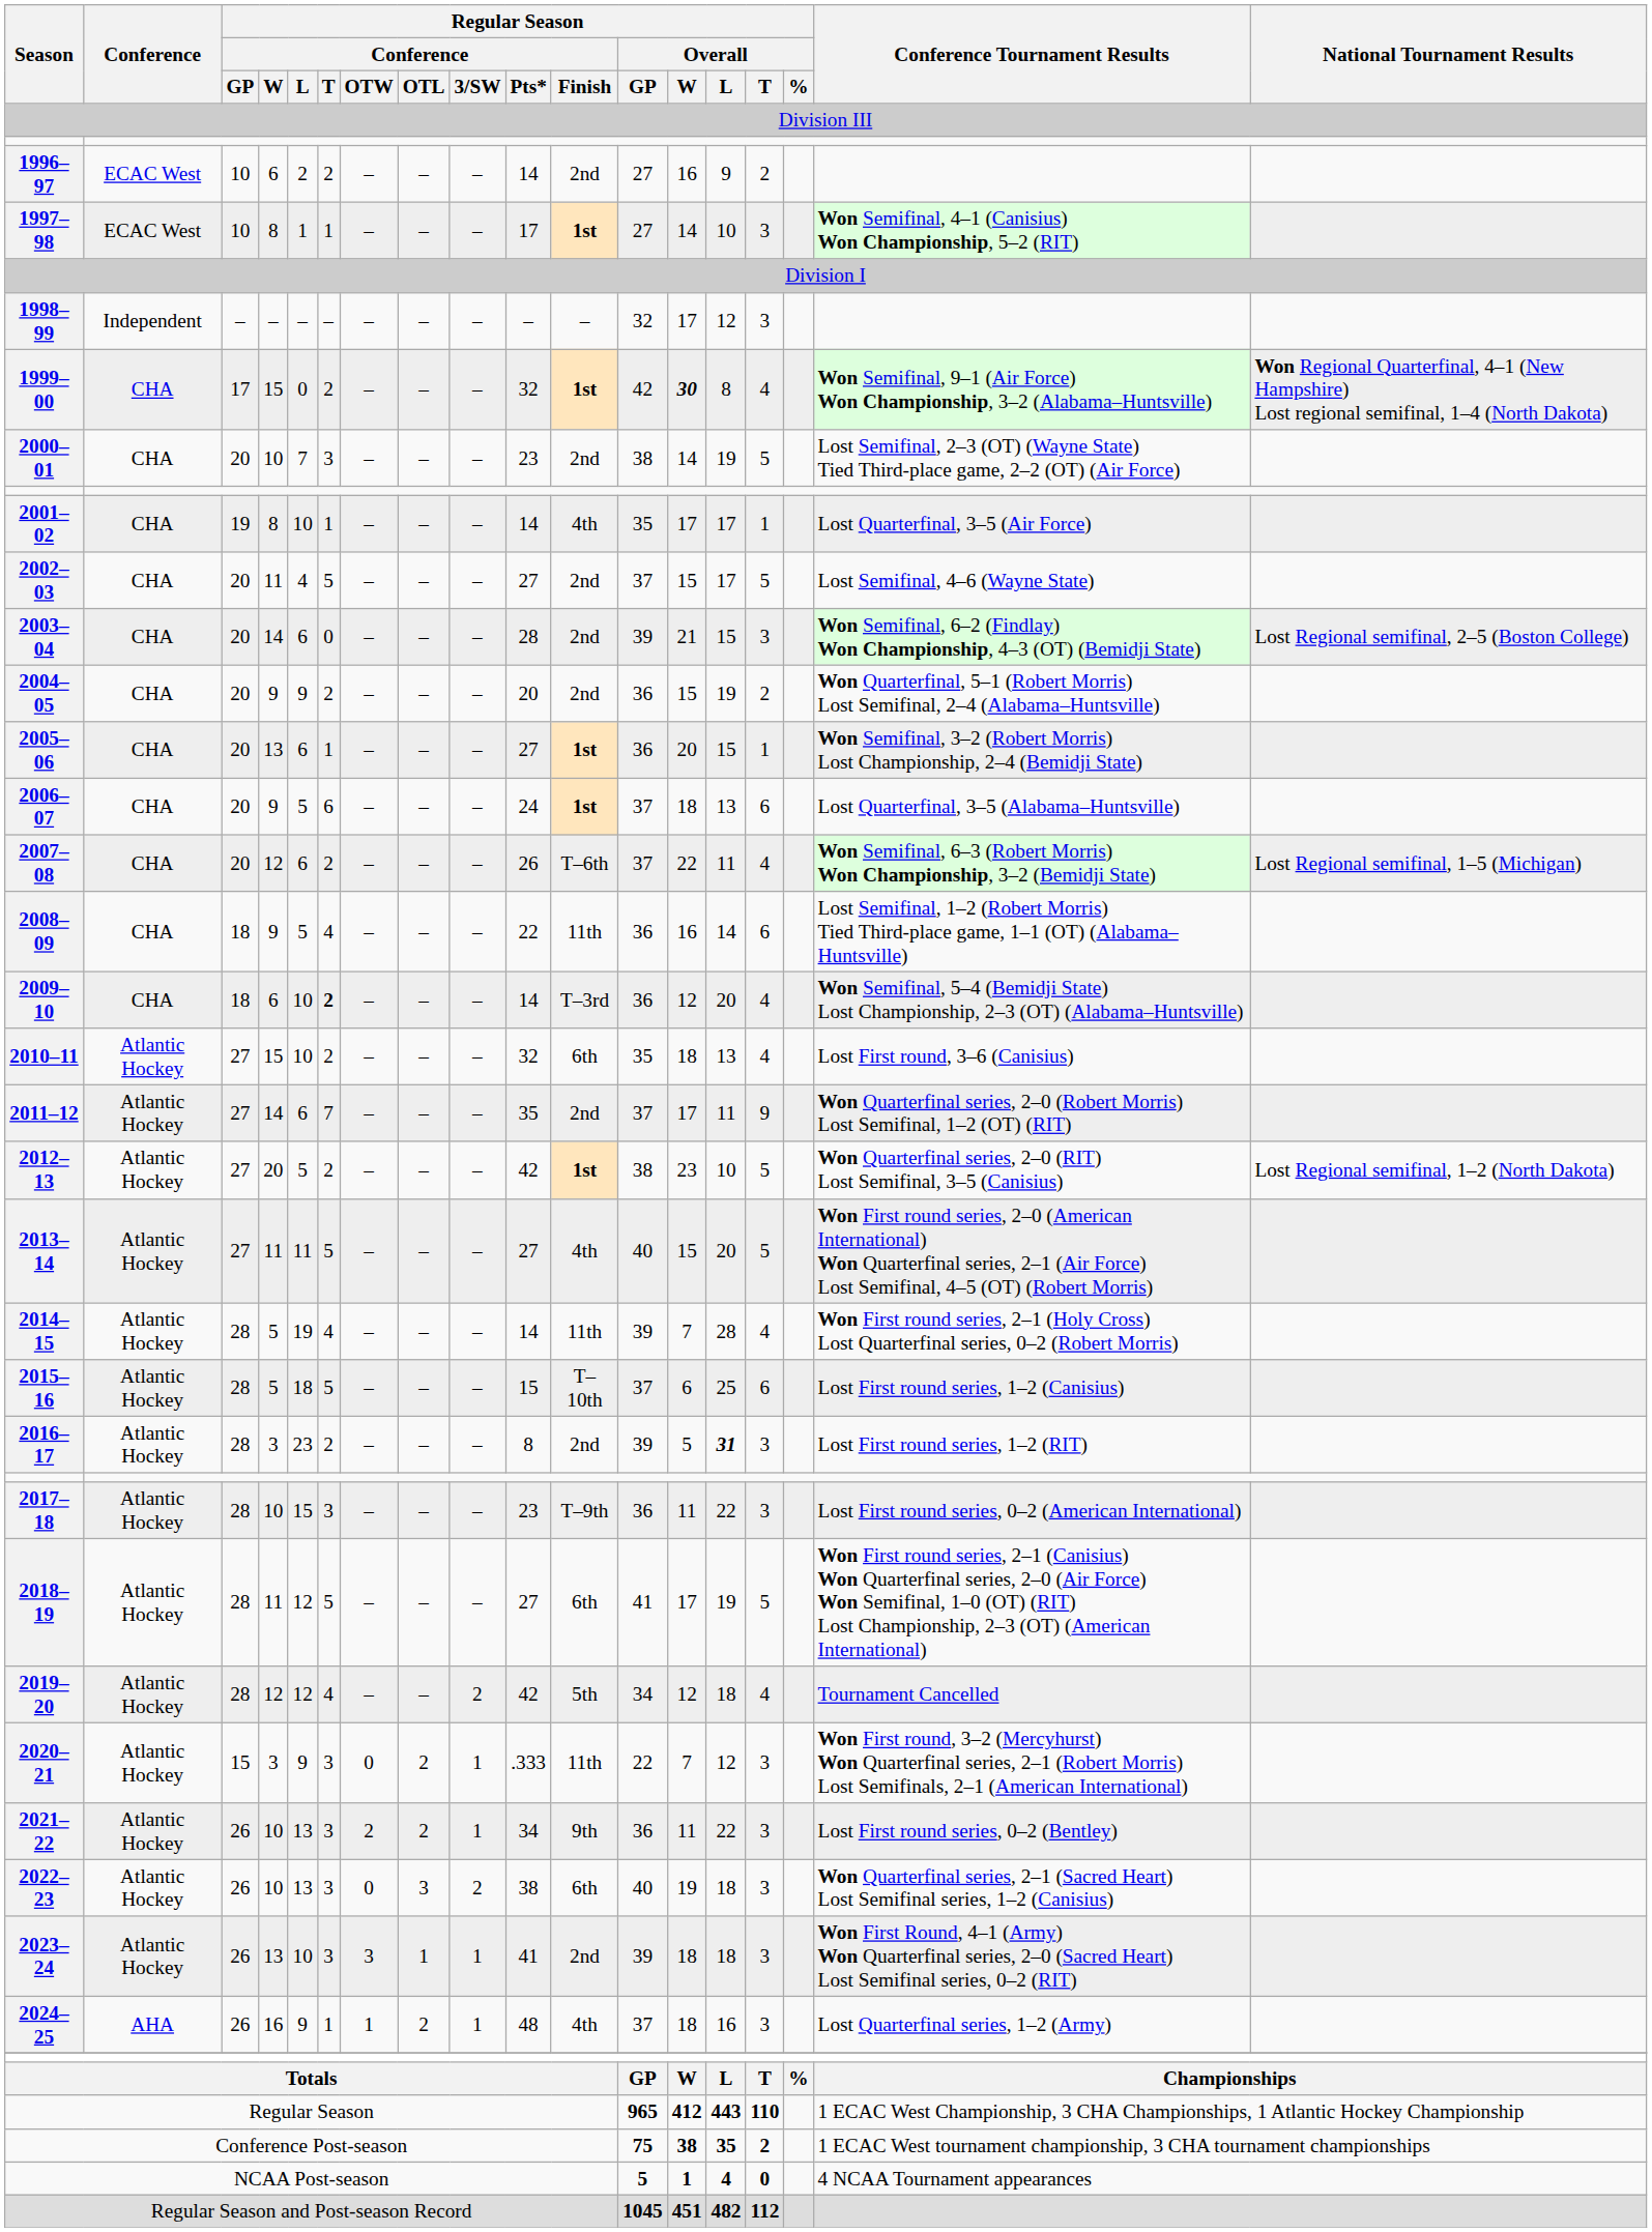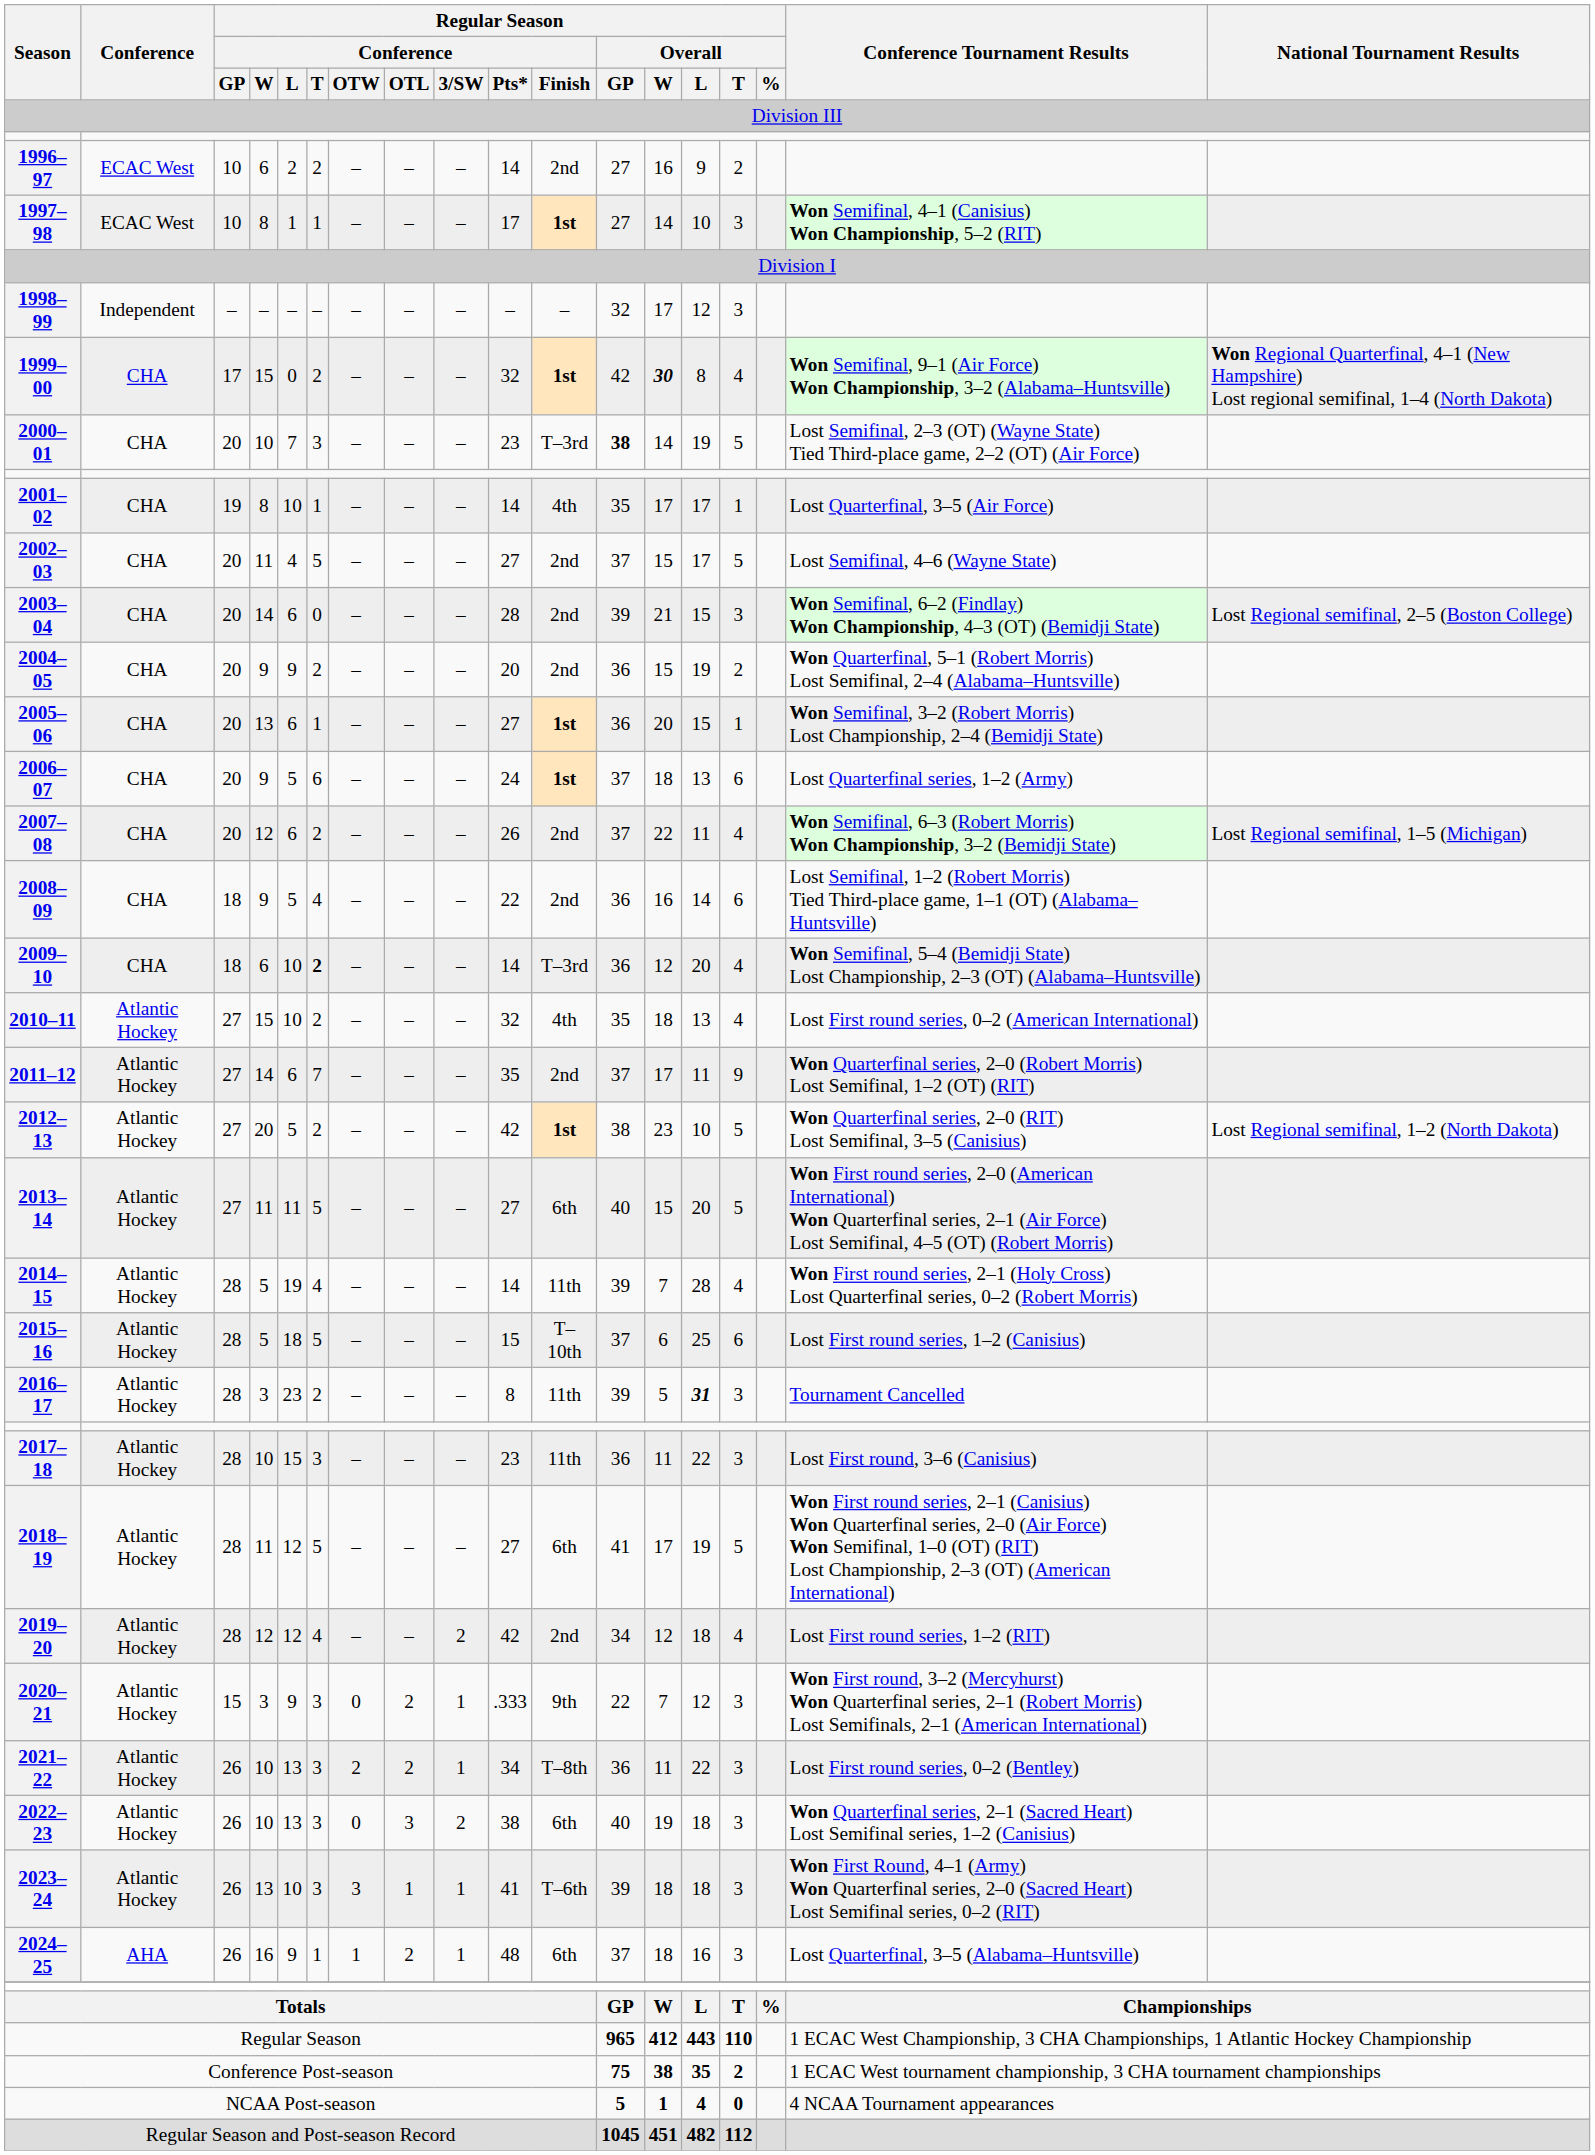2000–01 | Regular Season / Conference / Finish: 2nd -> T–3rd
2000–01 | Regular Season / Overall / GP: normal -> bold
2006–07 | Conference Tournament Results: Lost Quarterfinal, 3–5 (Alabama–Huntsville) -> Lost Quarterfinal series, 1–2 (Army)
2007–08 | Regular Season / Conference / Finish: T–6th -> 2nd
2008–09 | Regular Season / Conference / Finish: 11th -> 2nd
2010–11 | Regular Season / Conference / Finish: 6th -> 4th
2010–11 | Conference Tournament Results: Lost First round, 3–6 (Canisius) -> Lost First round series, 0–2 (American International)
2013–14 | Regular Season / Conference / Finish: 4th -> 6th
2016–17 | Regular Season / Conference / Finish: 2nd -> 11th
2016–17 | Conference Tournament Results: Lost First round series, 1–2 (RIT) -> Tournament Cancelled
2017–18 | Regular Season / Conference / Finish: T–9th -> 11th
2017–18 | Conference Tournament Results: Lost First round series, 0–2 (American International) -> Lost First round, 3–6 (Canisius)
2019–20 | Regular Season / Conference / Finish: 5th -> 2nd
2019–20 | Conference Tournament Results: Tournament Cancelled -> Lost First round series, 1–2 (RIT)
2020–21 | Regular Season / Conference / Finish: 11th -> 9th
2021–22 | Regular Season / Conference / Finish: 9th -> T–8th
2023–24 | Regular Season / Conference / Finish: 2nd -> T–6th
2024–25 | Regular Season / Conference / Finish: 4th -> 6th
2024–25 | Conference Tournament Results: Lost Quarterfinal series, 1–2 (Army) -> Lost Quarterfinal, 3–5 (Alabama–Huntsville)
